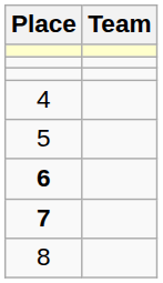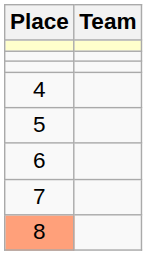row 7 | Place: bold -> normal
row 8 | Place: bold -> normal
row 9 | Place: no background -> lightsalmon background
